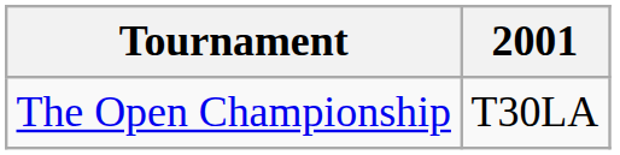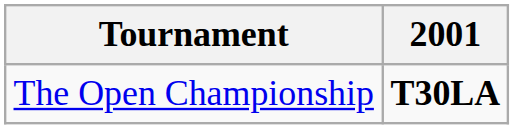The Open Championship | 2001: normal -> bold
